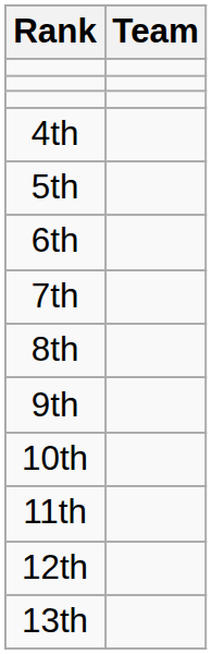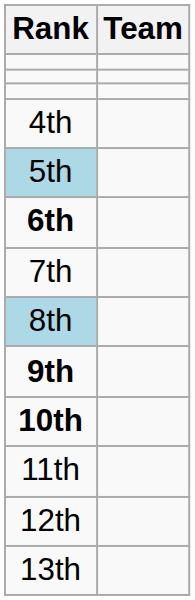row 6 | Rank: no background -> lightblue background
row 7 | Rank: normal -> bold
row 9 | Rank: no background -> lightblue background
row 10 | Rank: normal -> bold
row 11 | Rank: normal -> bold
